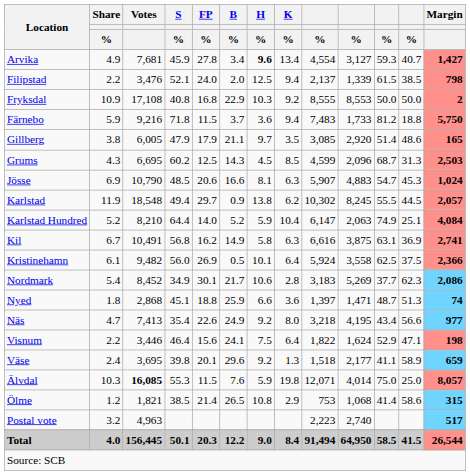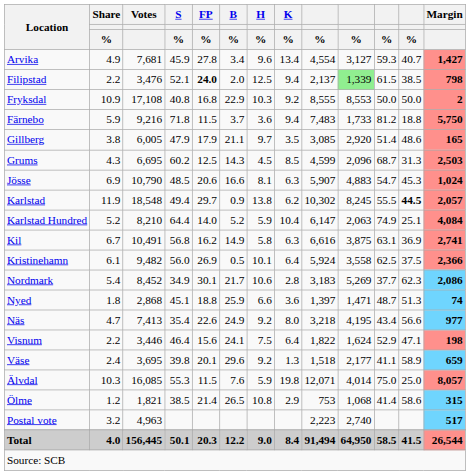Arvika | H / %: bold -> normal
Filipstad | FP / %: normal -> bold
Filipstad | column 10: no background -> lightgreen background
Karlstad | column 12: normal -> bold
Älvdal | Votes: bold -> normal
